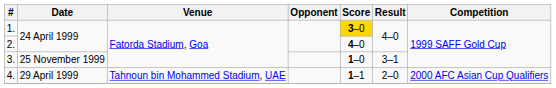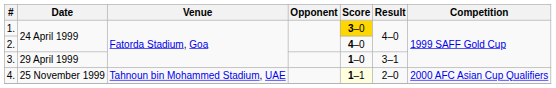3. | Date: 25 November 1999 -> 29 April 1999
4. | Date: 29 April 1999 -> 25 November 1999
4. | Score: no background -> lightyellow background
